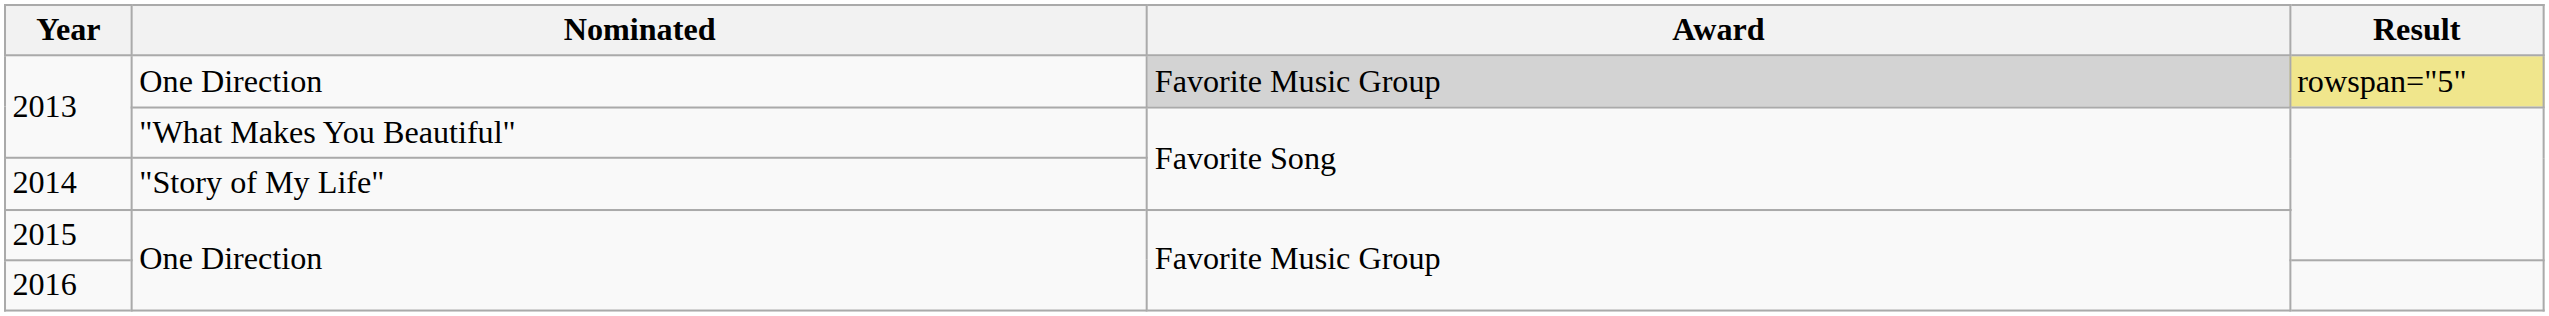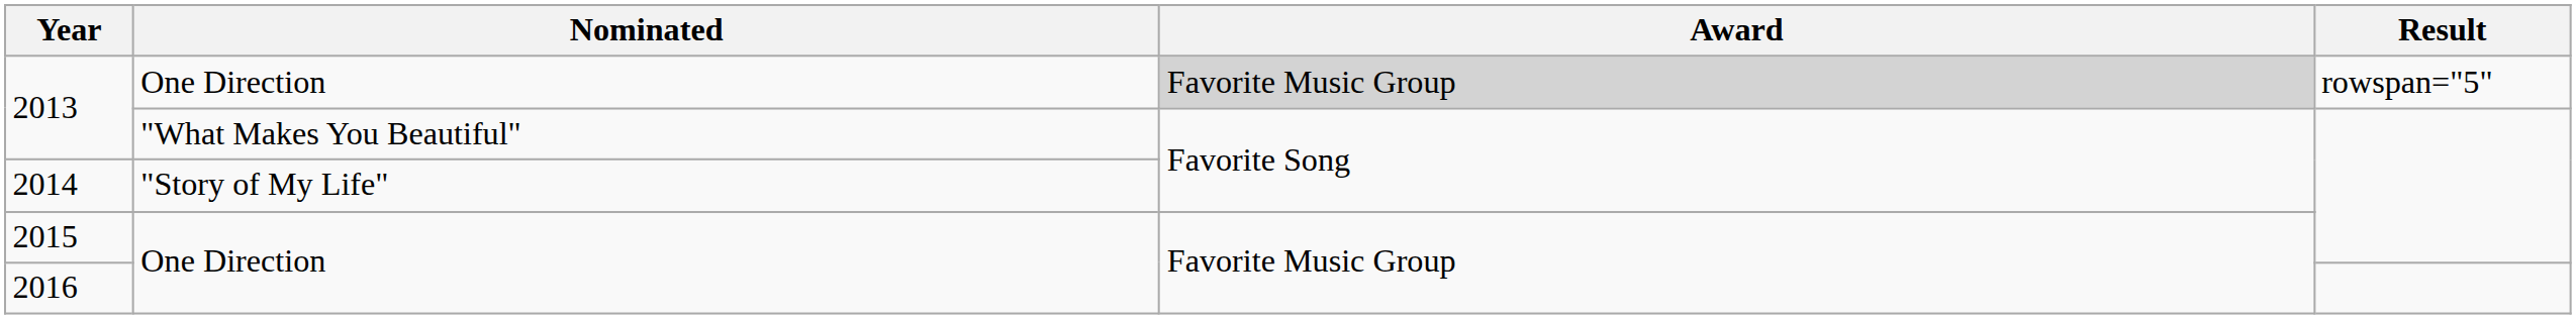2013 / One Direction | Result: khaki background -> no background
